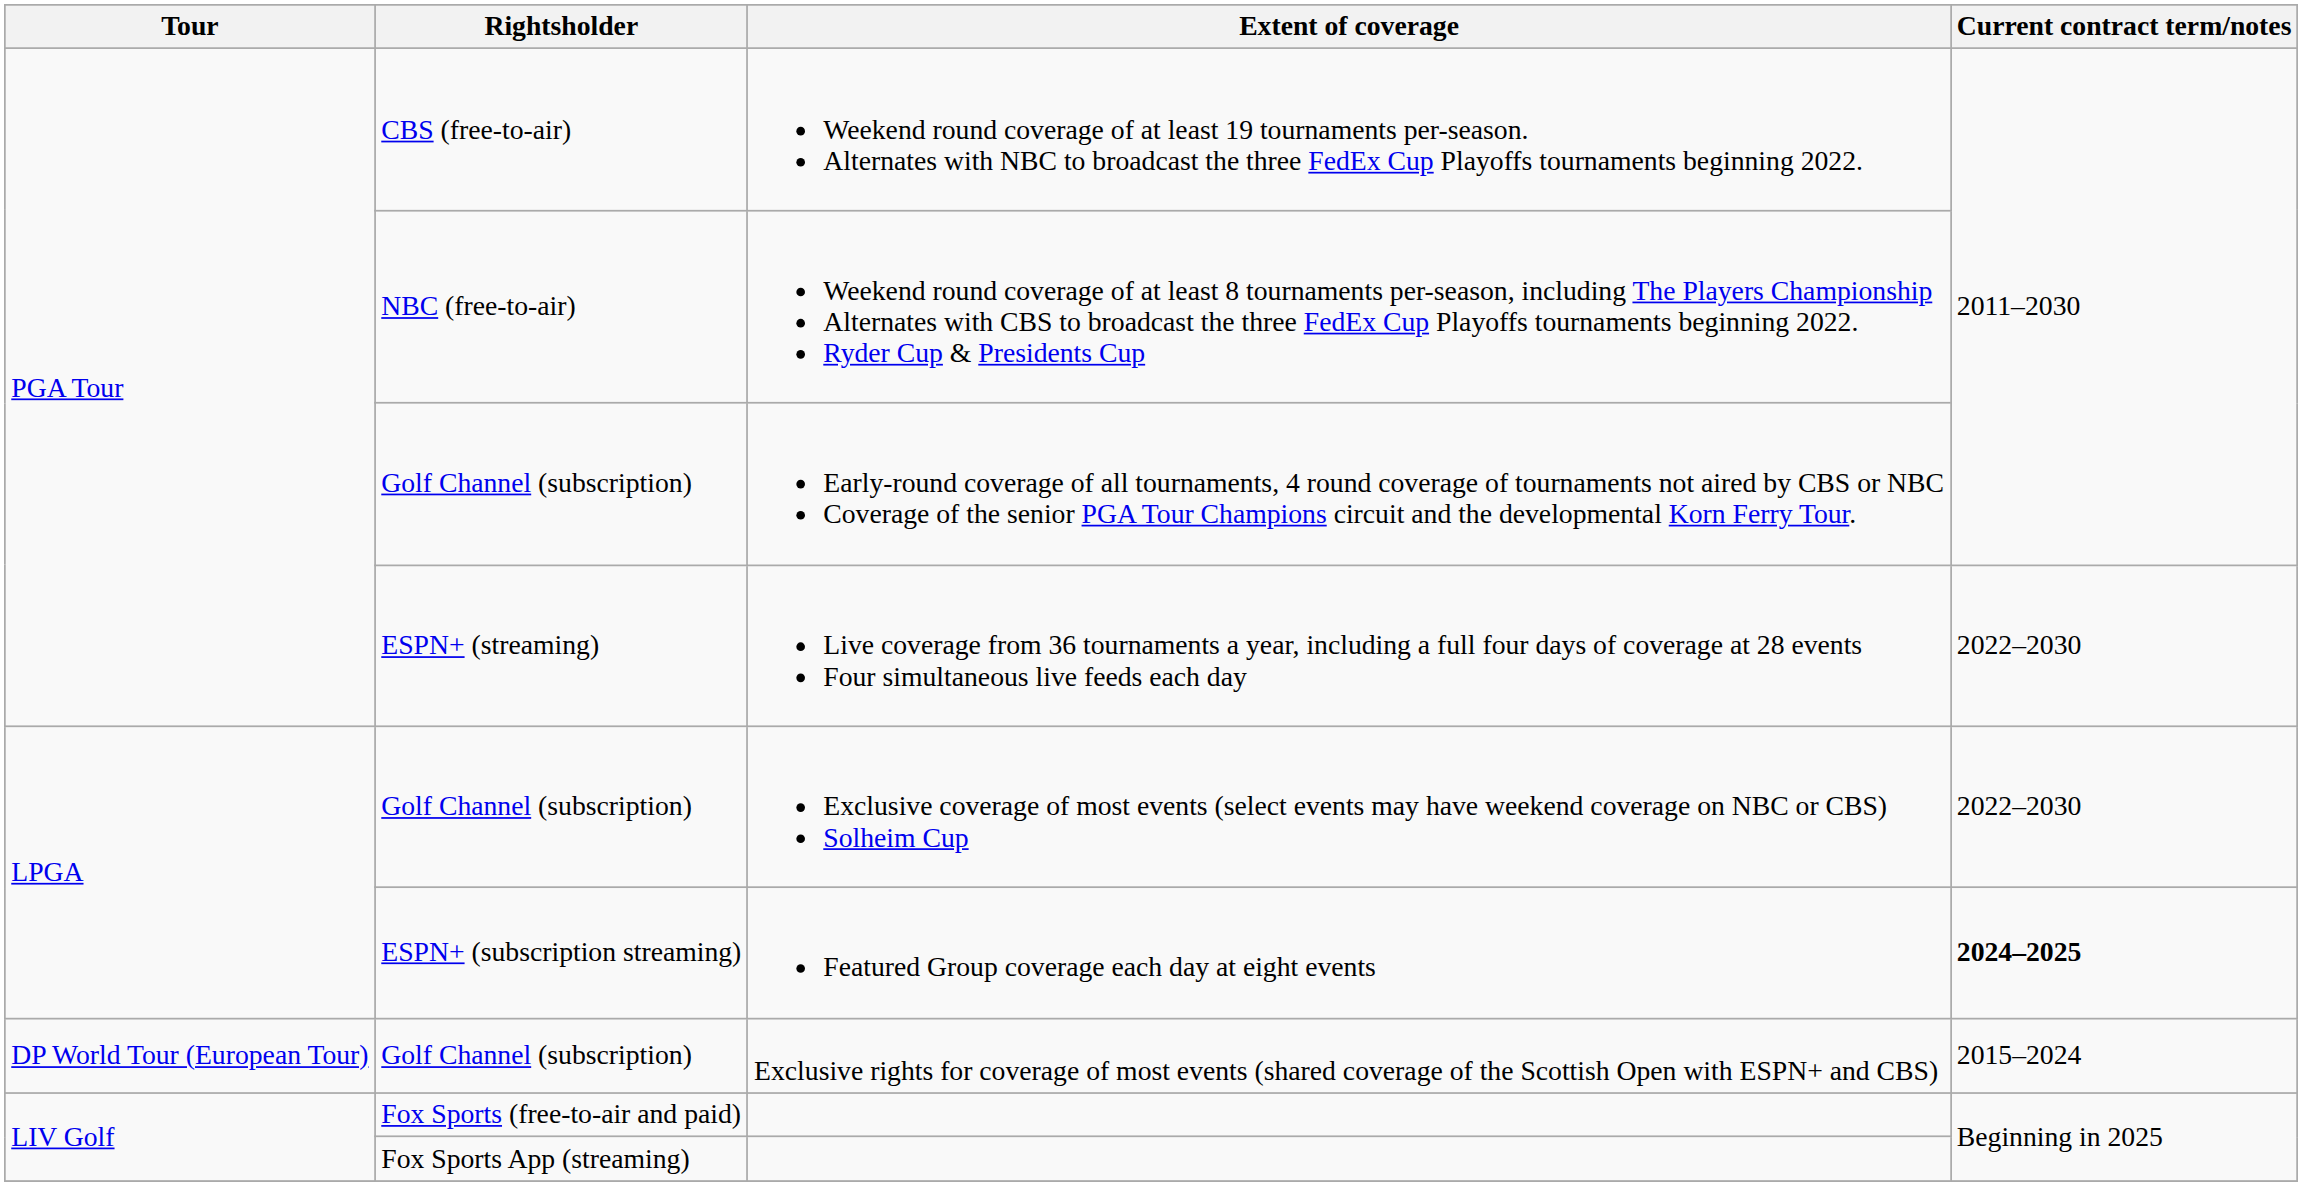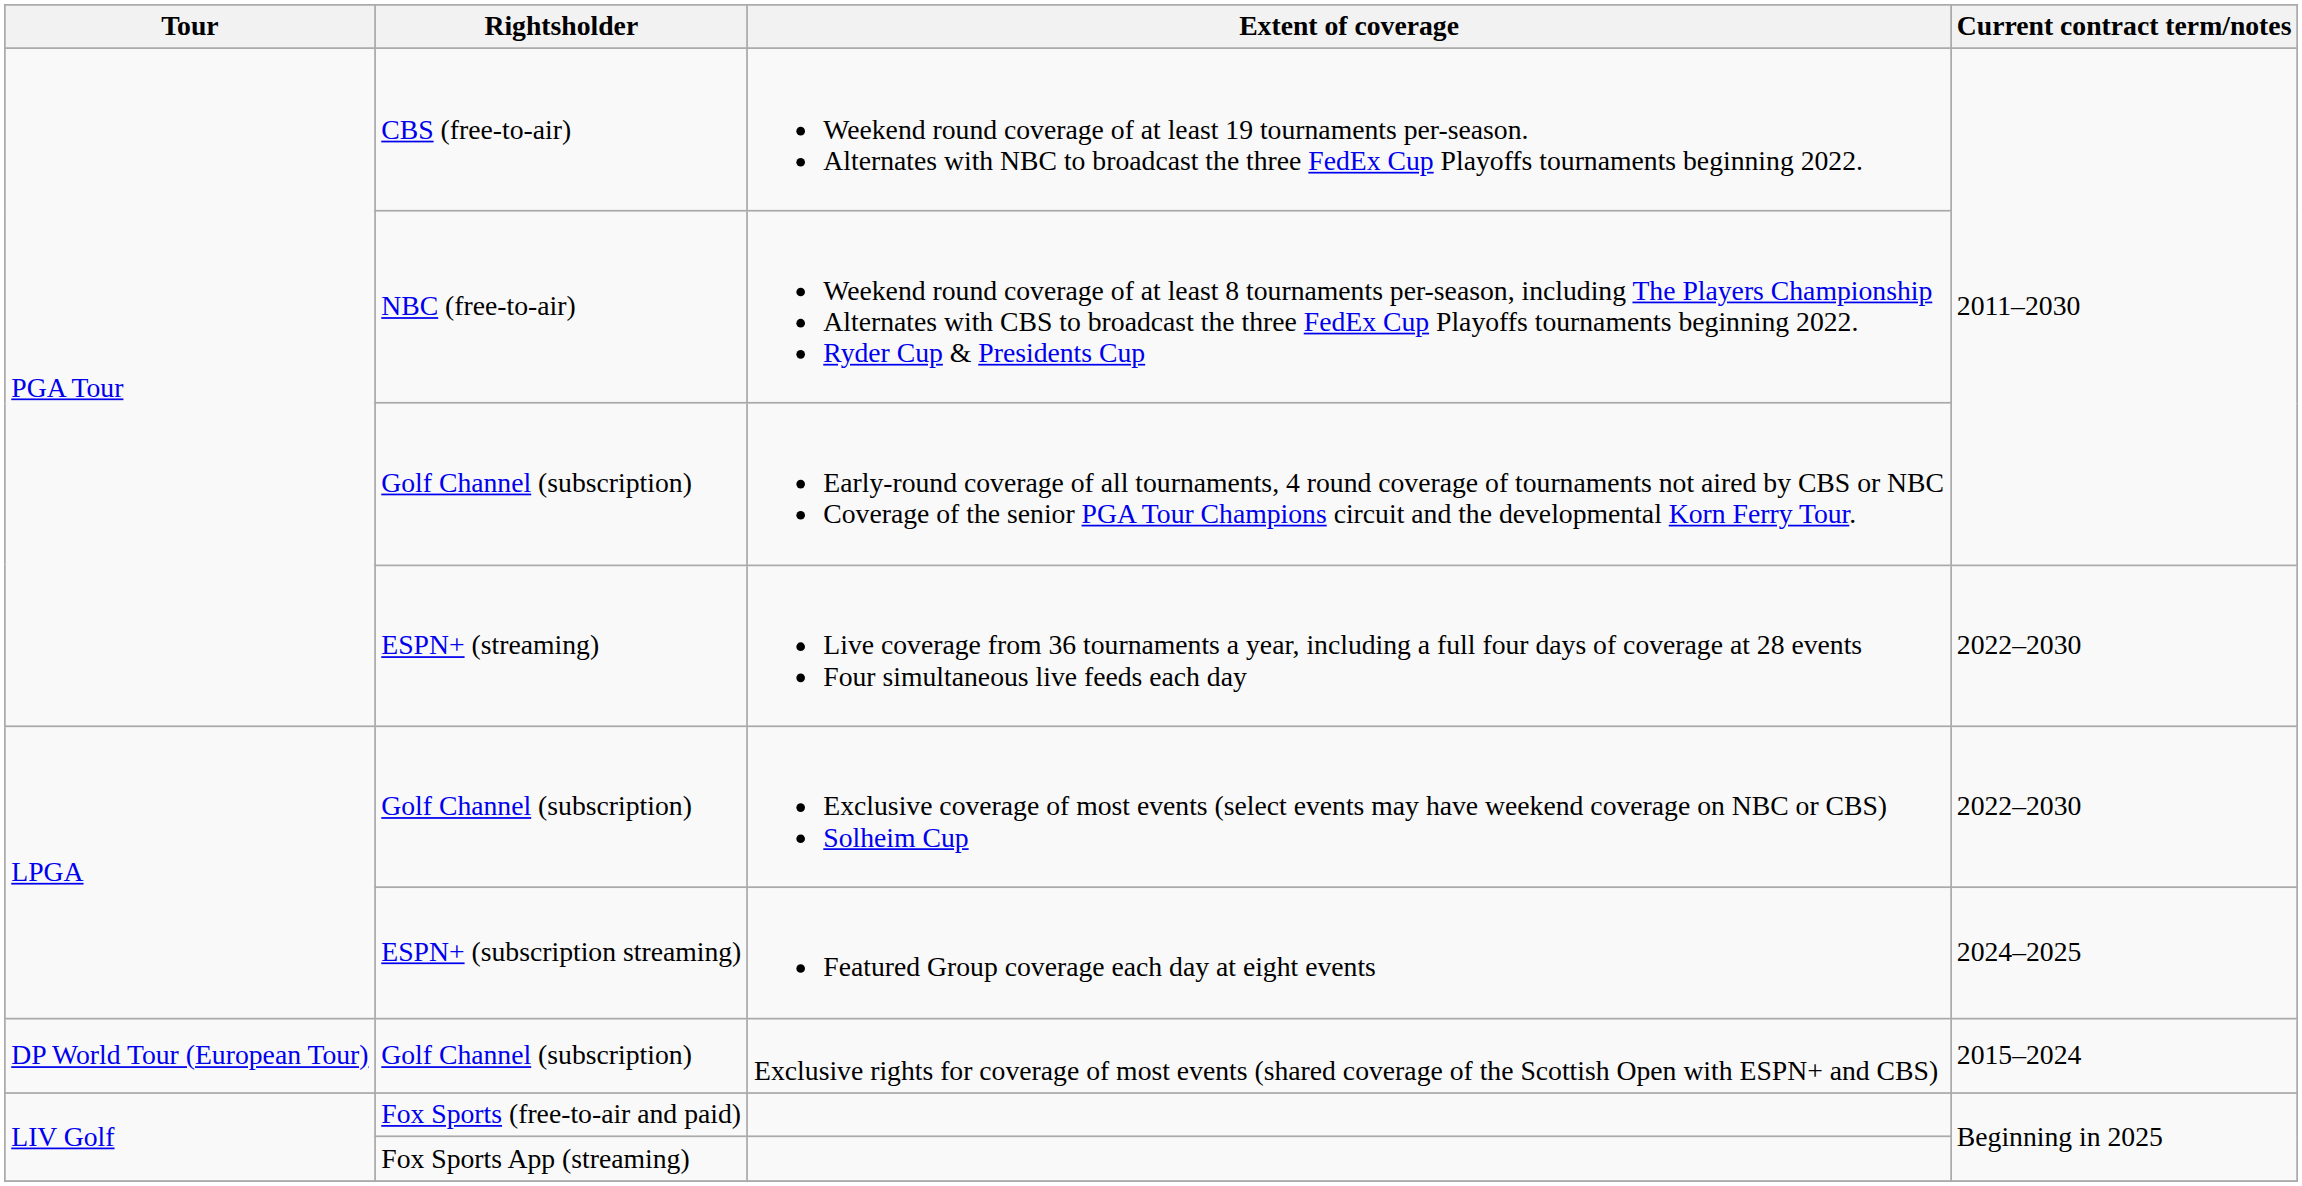Featured Group coverage each day at eight events | Current contract term/notes: bold -> normal
